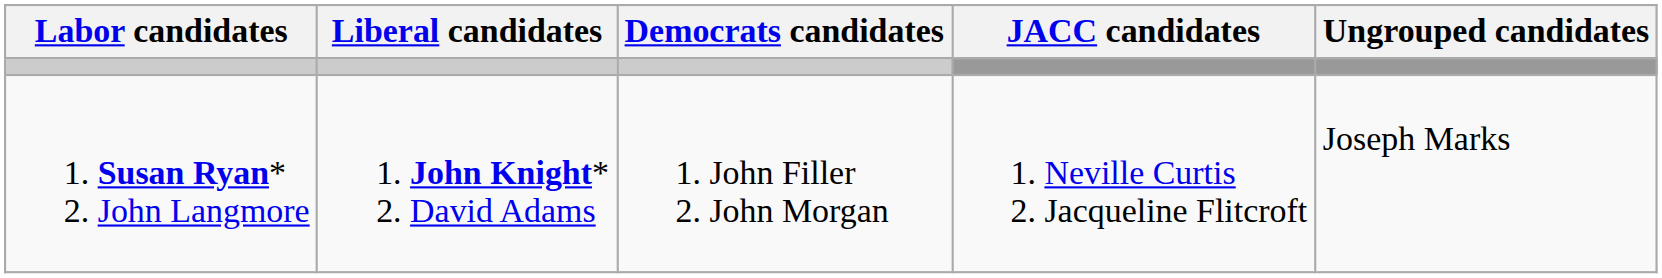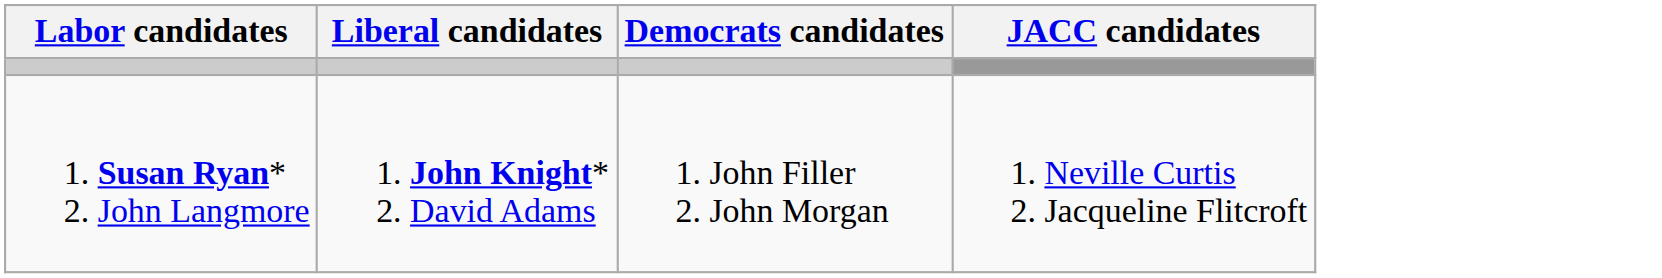- column: Ungrouped candidates | Joseph Marks
